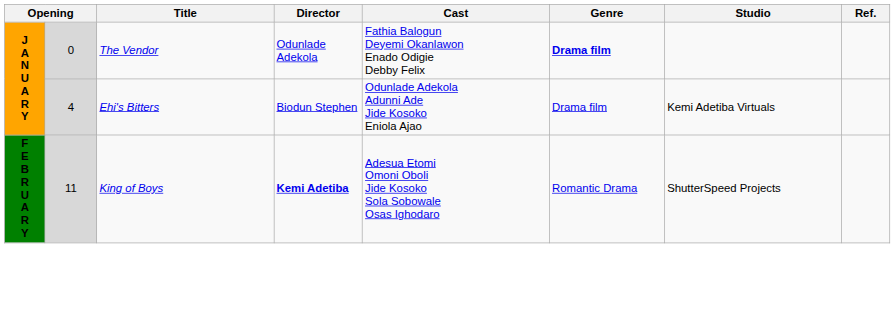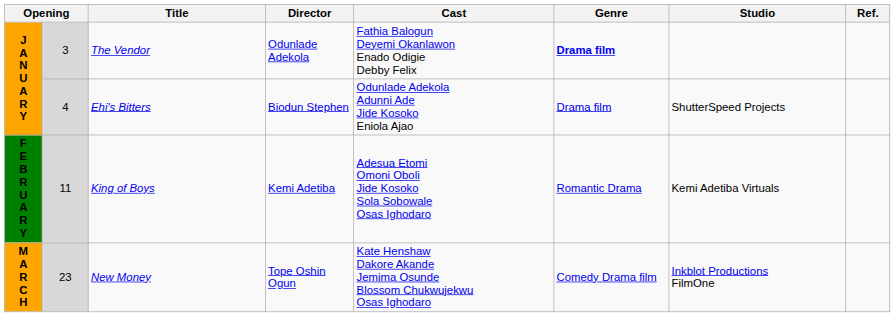The Vendor | column 2: 0 -> 3
Ehi's Bitters | Studio: Kemi Adetiba Virtuals -> ShutterSpeed Projects
King of Boys | Director: bold -> normal
King of Boys | Studio: ShutterSpeed Projects -> Kemi Adetiba Virtuals
+ row: M A R C H | 23 | New Money | Tope Oshin Ogun | Kate Henshaw Dakore Akande Jemima Osunde Blossom Chukwujekwu Osas Ighodaro | Comedy Drama film | Inkblot Productions FilmOne
